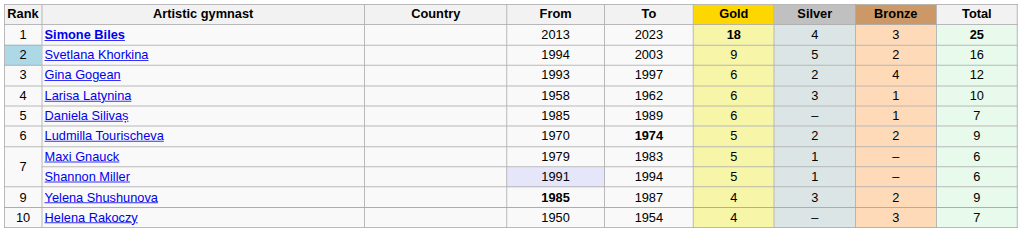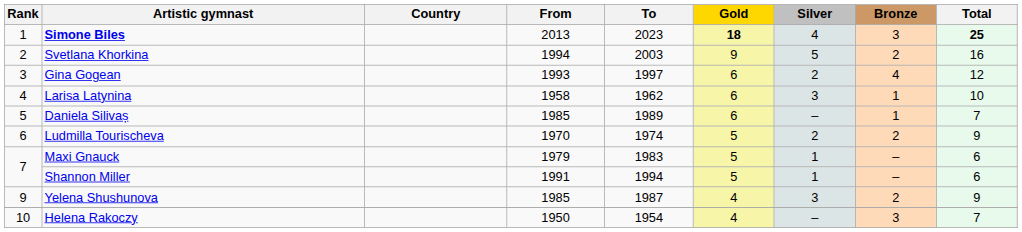Svetlana Khorkina | Rank: lightblue background -> no background
Ludmilla Tourischeva | To: bold -> normal
Shannon Miller | From: lavender background -> no background
Yelena Shushunova | From: bold -> normal
